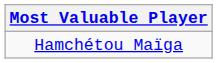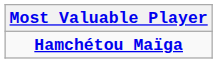row 2 | column 1: normal -> bold
